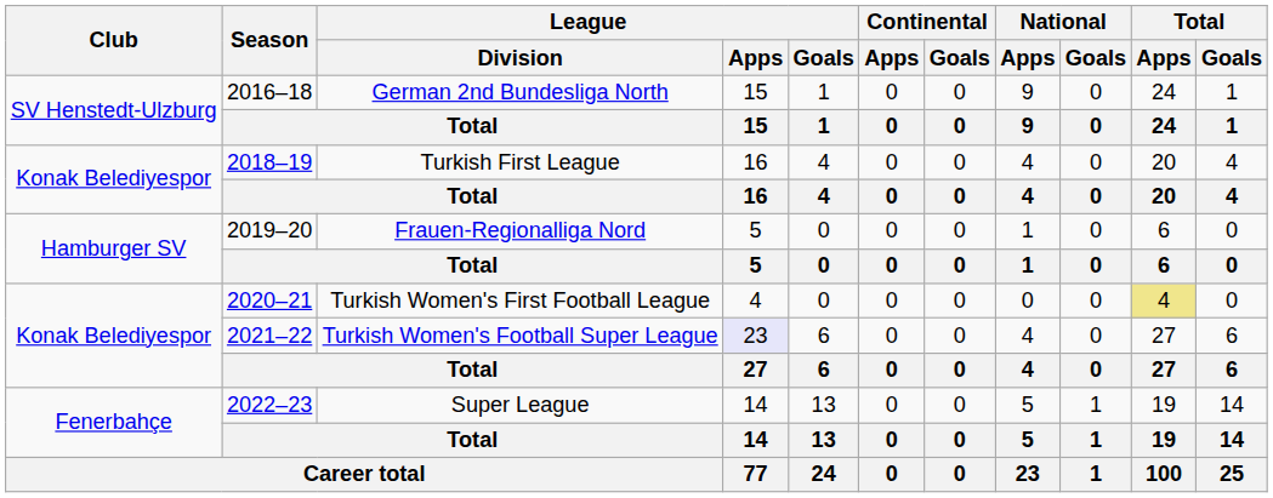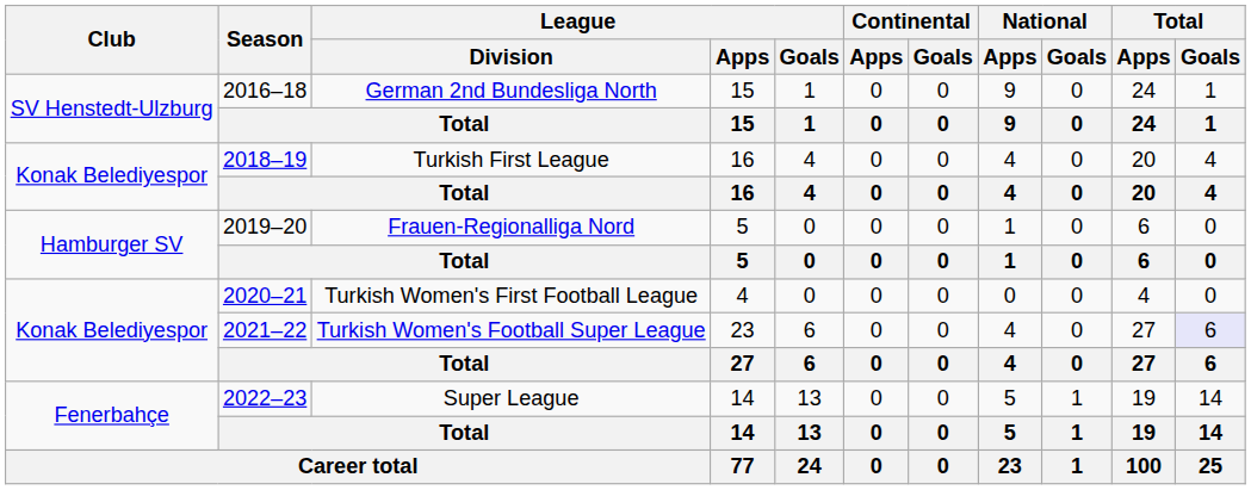Turkish Women's First Football League | Total / Apps: khaki background -> no background
Turkish Women's Football Super League | League / Apps: lavender background -> no background
Turkish Women's Football Super League | Total / Goals: no background -> lavender background
